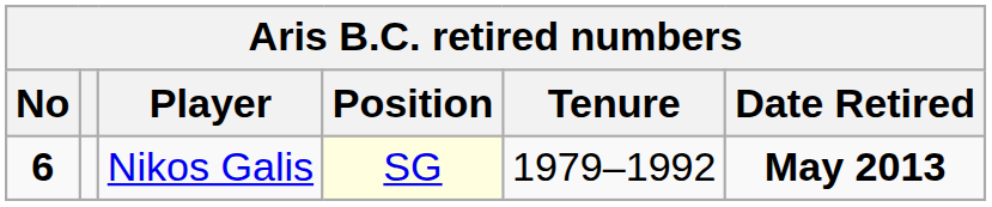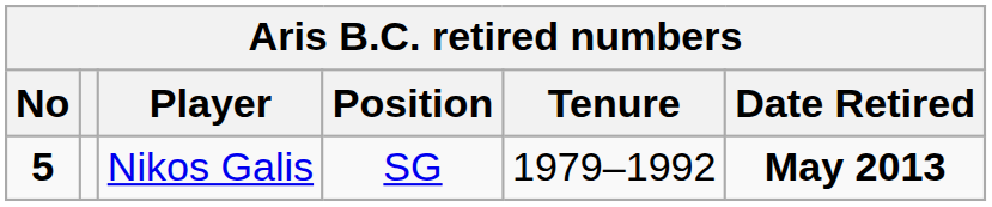Nikos Galis | No: 6 -> 5
Nikos Galis | Position: lightyellow background -> no background
